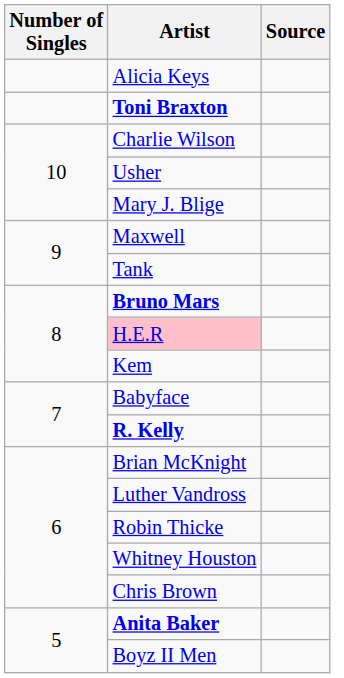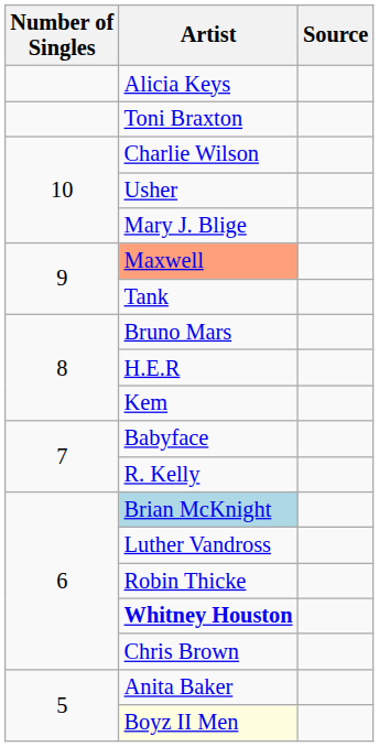Toni Braxton | Artist: bold -> normal
Maxwell | Artist: no background -> lightsalmon background
Bruno Mars | Artist: bold -> normal
H.E.R | Artist: pink background -> no background
R. Kelly | Artist: bold -> normal
Brian McKnight | Artist: no background -> lightblue background
Whitney Houston | Artist: normal -> bold
Anita Baker | Artist: bold -> normal
Boyz II Men | Artist: no background -> lightyellow background
